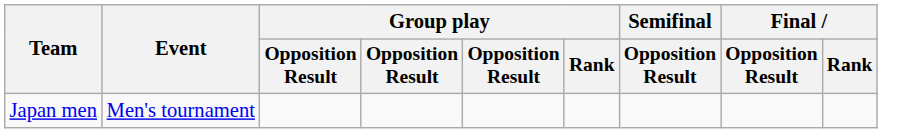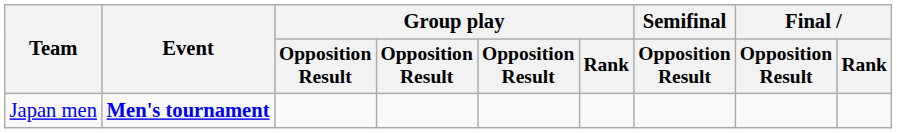Japan men | Event: normal -> bold
